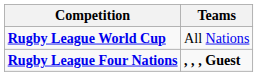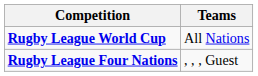Rugby League Four Nations | Teams: bold -> normal
